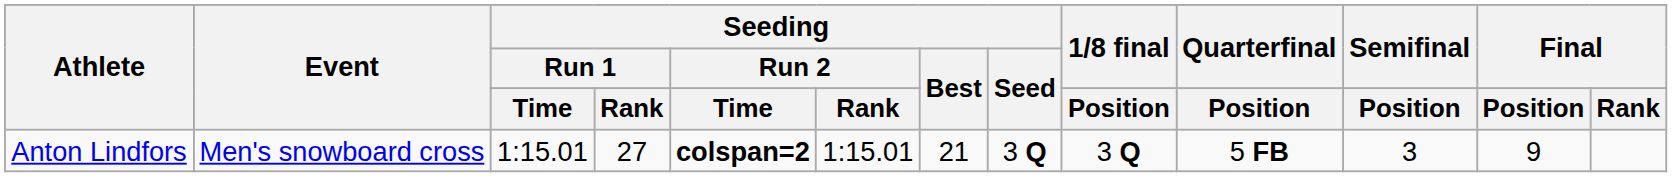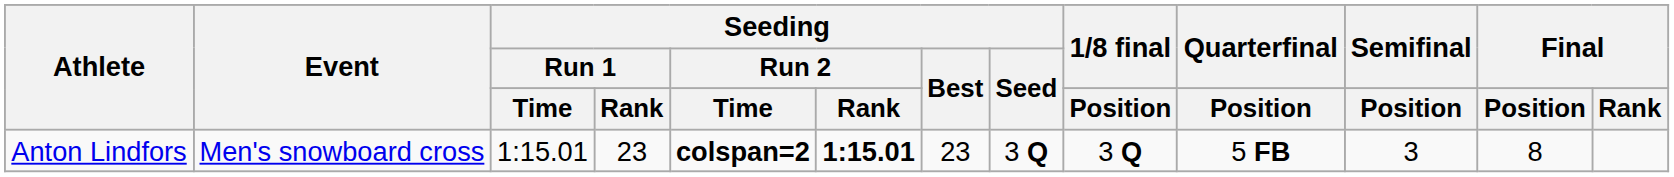Anton Lindfors | Seeding / Run 1 / Rank: 27 -> 23
Anton Lindfors | Seeding / Run 2 / Rank: normal -> bold
Anton Lindfors | Seeding / Best: 21 -> 23
Anton Lindfors | Final / Position: 9 -> 8
